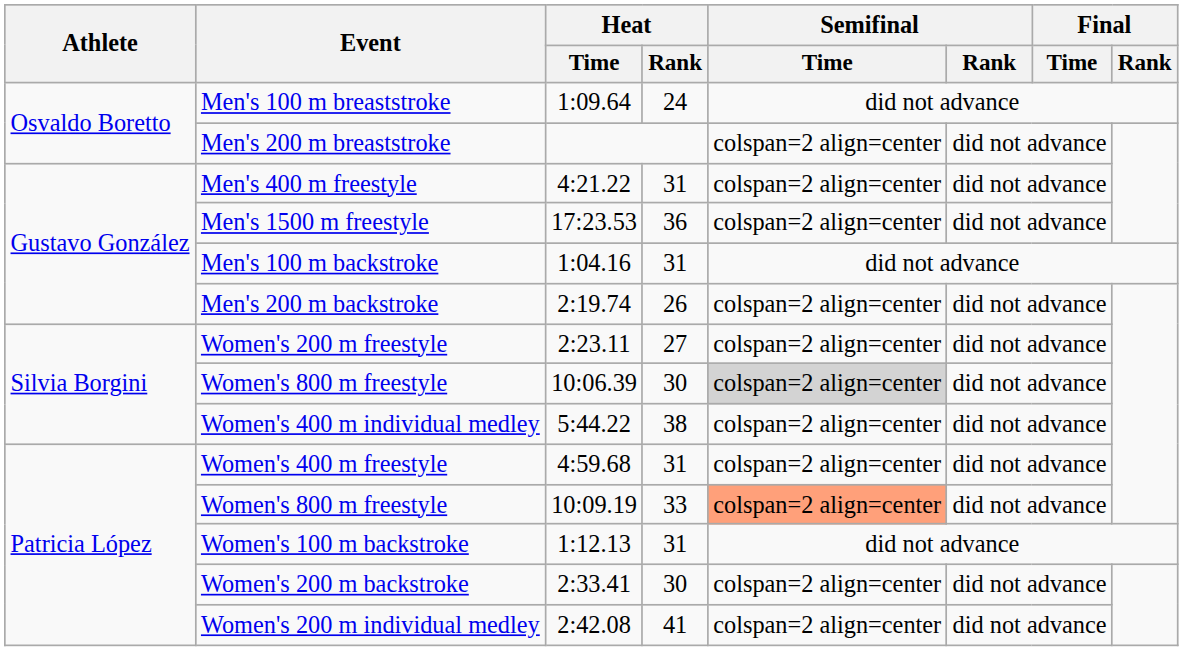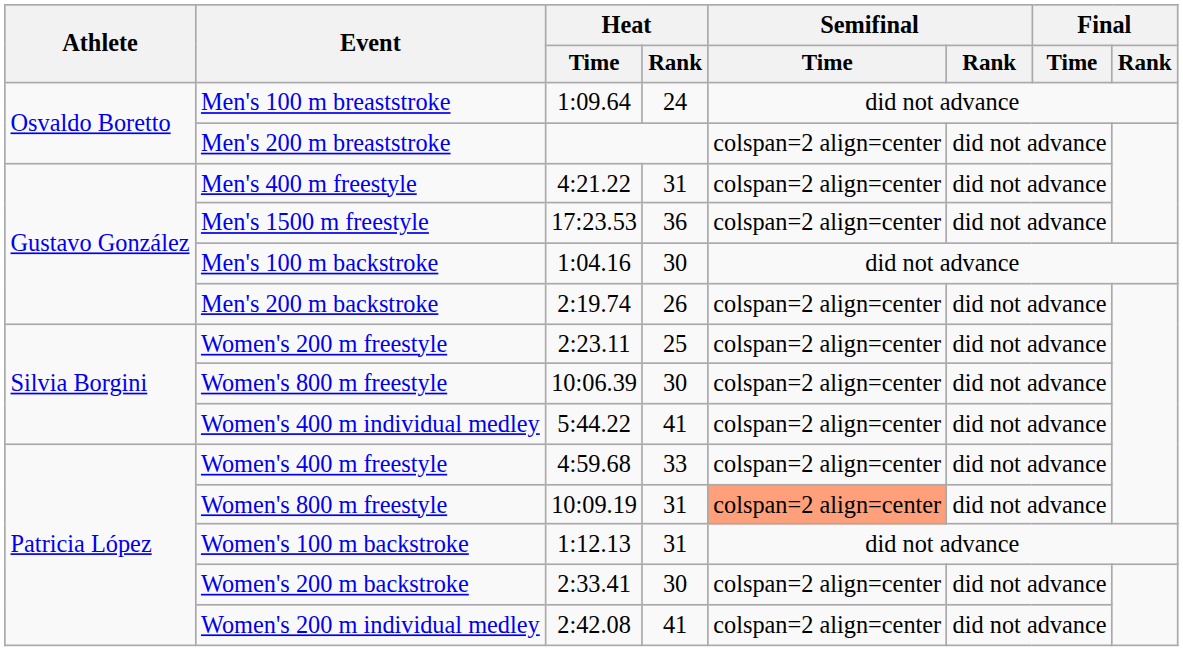Men's 100 m backstroke | Heat / Rank: 31 -> 30
Women's 200 m freestyle | Heat / Rank: 27 -> 25
Women's 800 m freestyle / 10:06.39 | Semifinal / Time: lightgrey background -> no background
Women's 400 m individual medley | Heat / Rank: 38 -> 41
Women's 400 m freestyle | Heat / Rank: 31 -> 33
Women's 800 m freestyle / 10:09.19 | Heat / Rank: 33 -> 31
